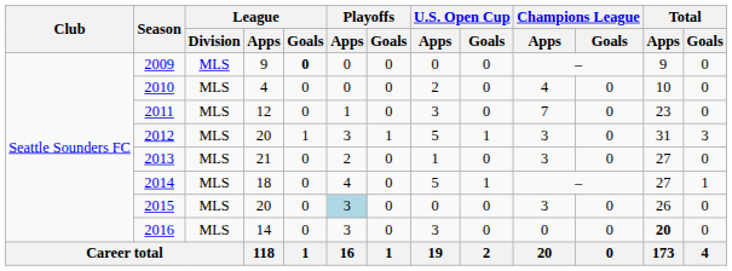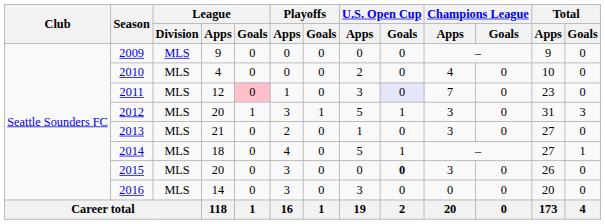2009 | League / Goals: bold -> normal
2011 | League / Goals: no background -> pink background
2011 | U.S. Open Cup / Goals: no background -> lavender background
2015 | Playoffs / Apps: lightblue background -> no background
2015 | U.S. Open Cup / Goals: normal -> bold
2016 | Total / Apps: bold -> normal
